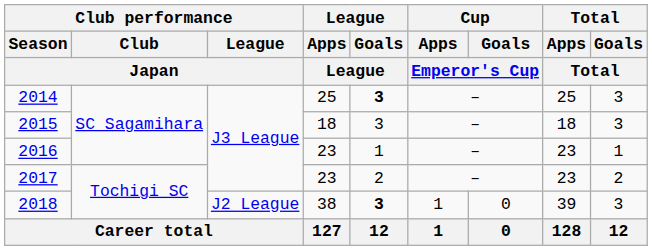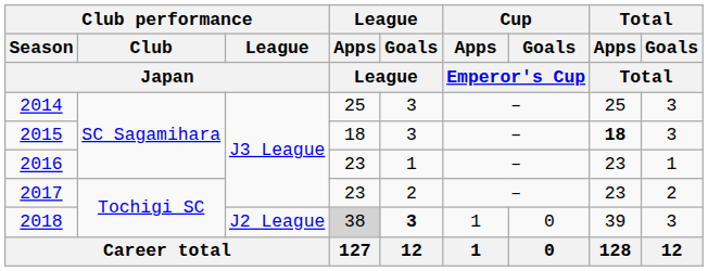2014 | League / Goals / League: bold -> normal
2015 | Total / Apps / Total: normal -> bold
2018 | League / Apps / League: no background -> lightgrey background
